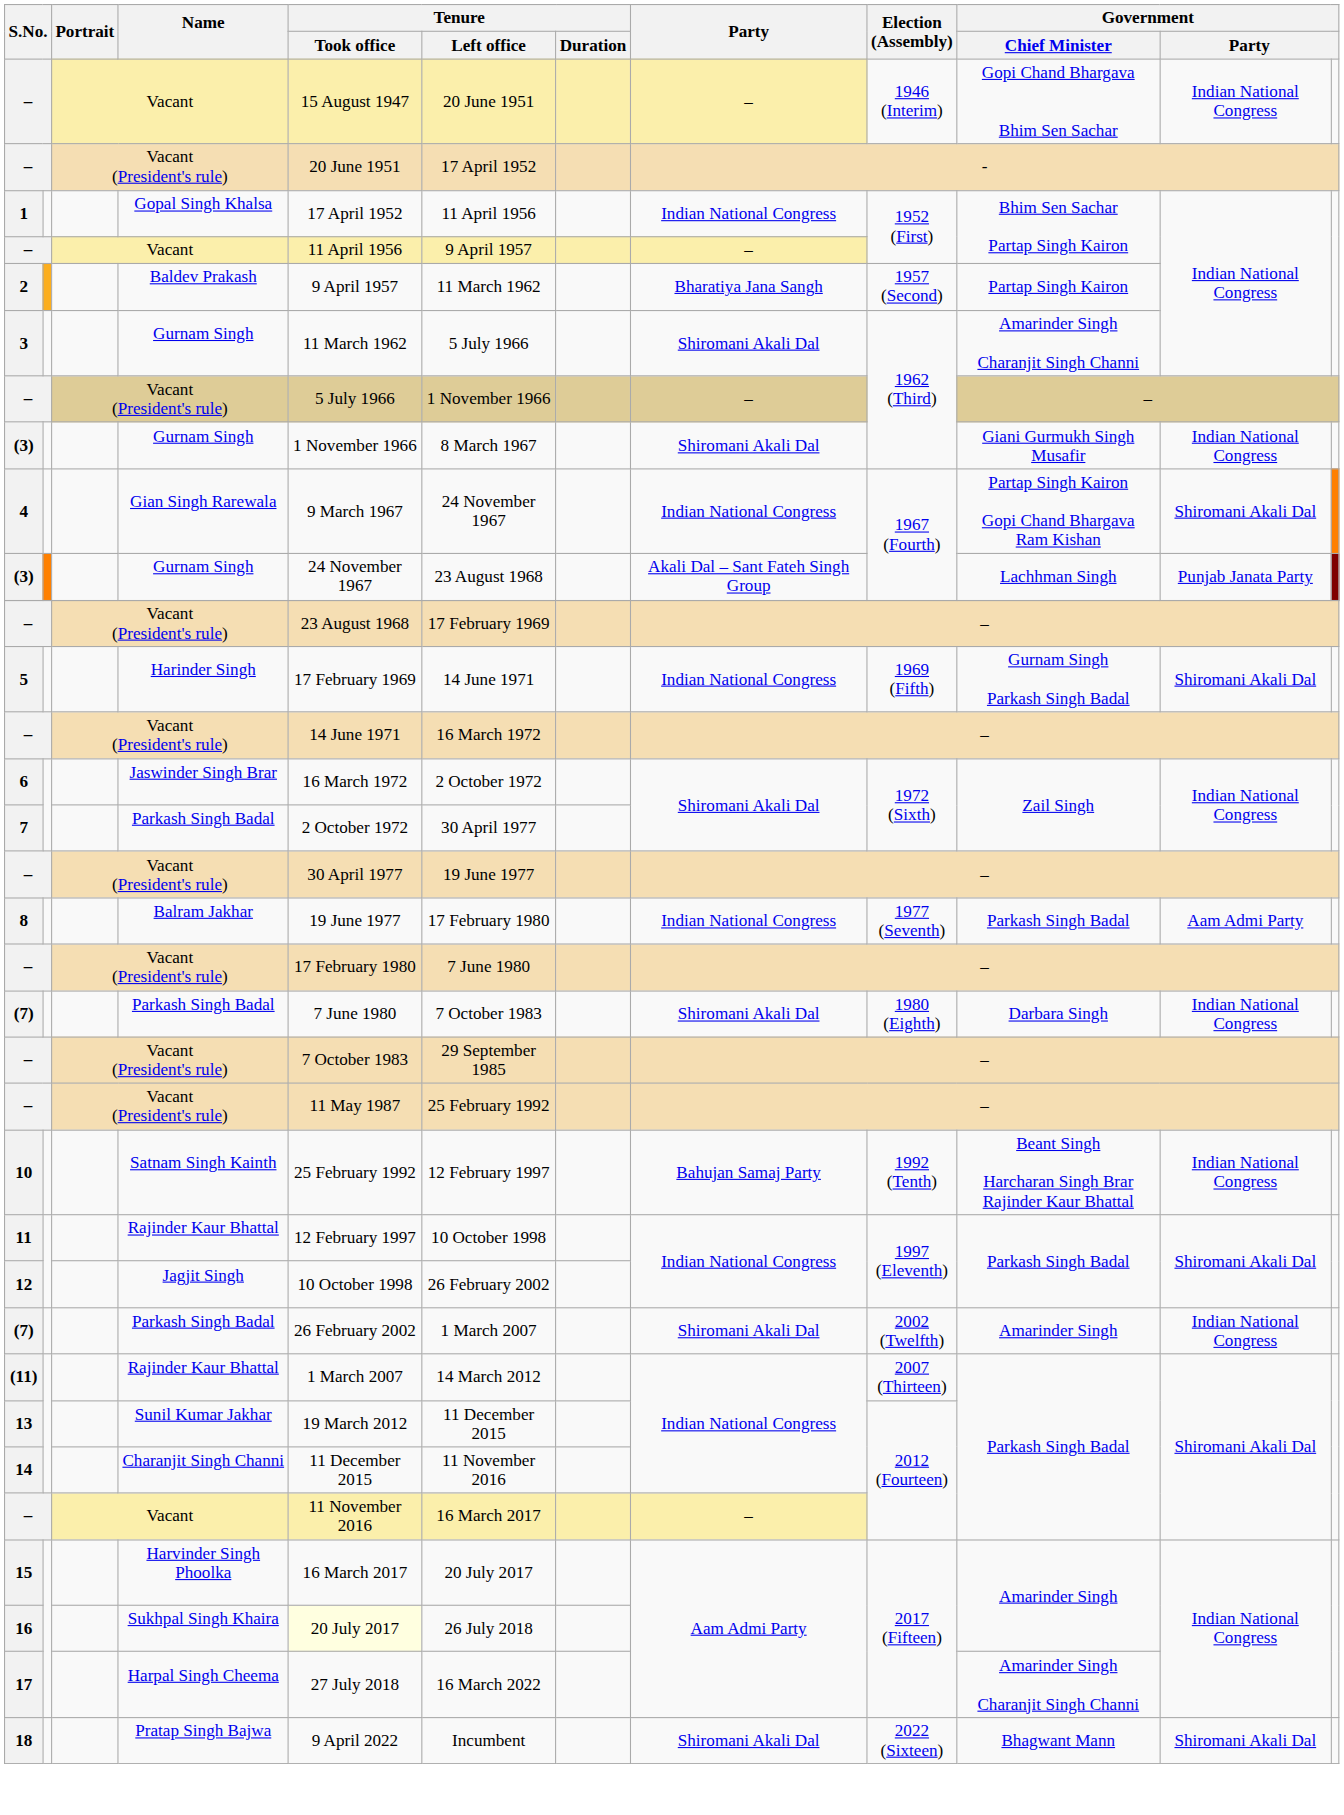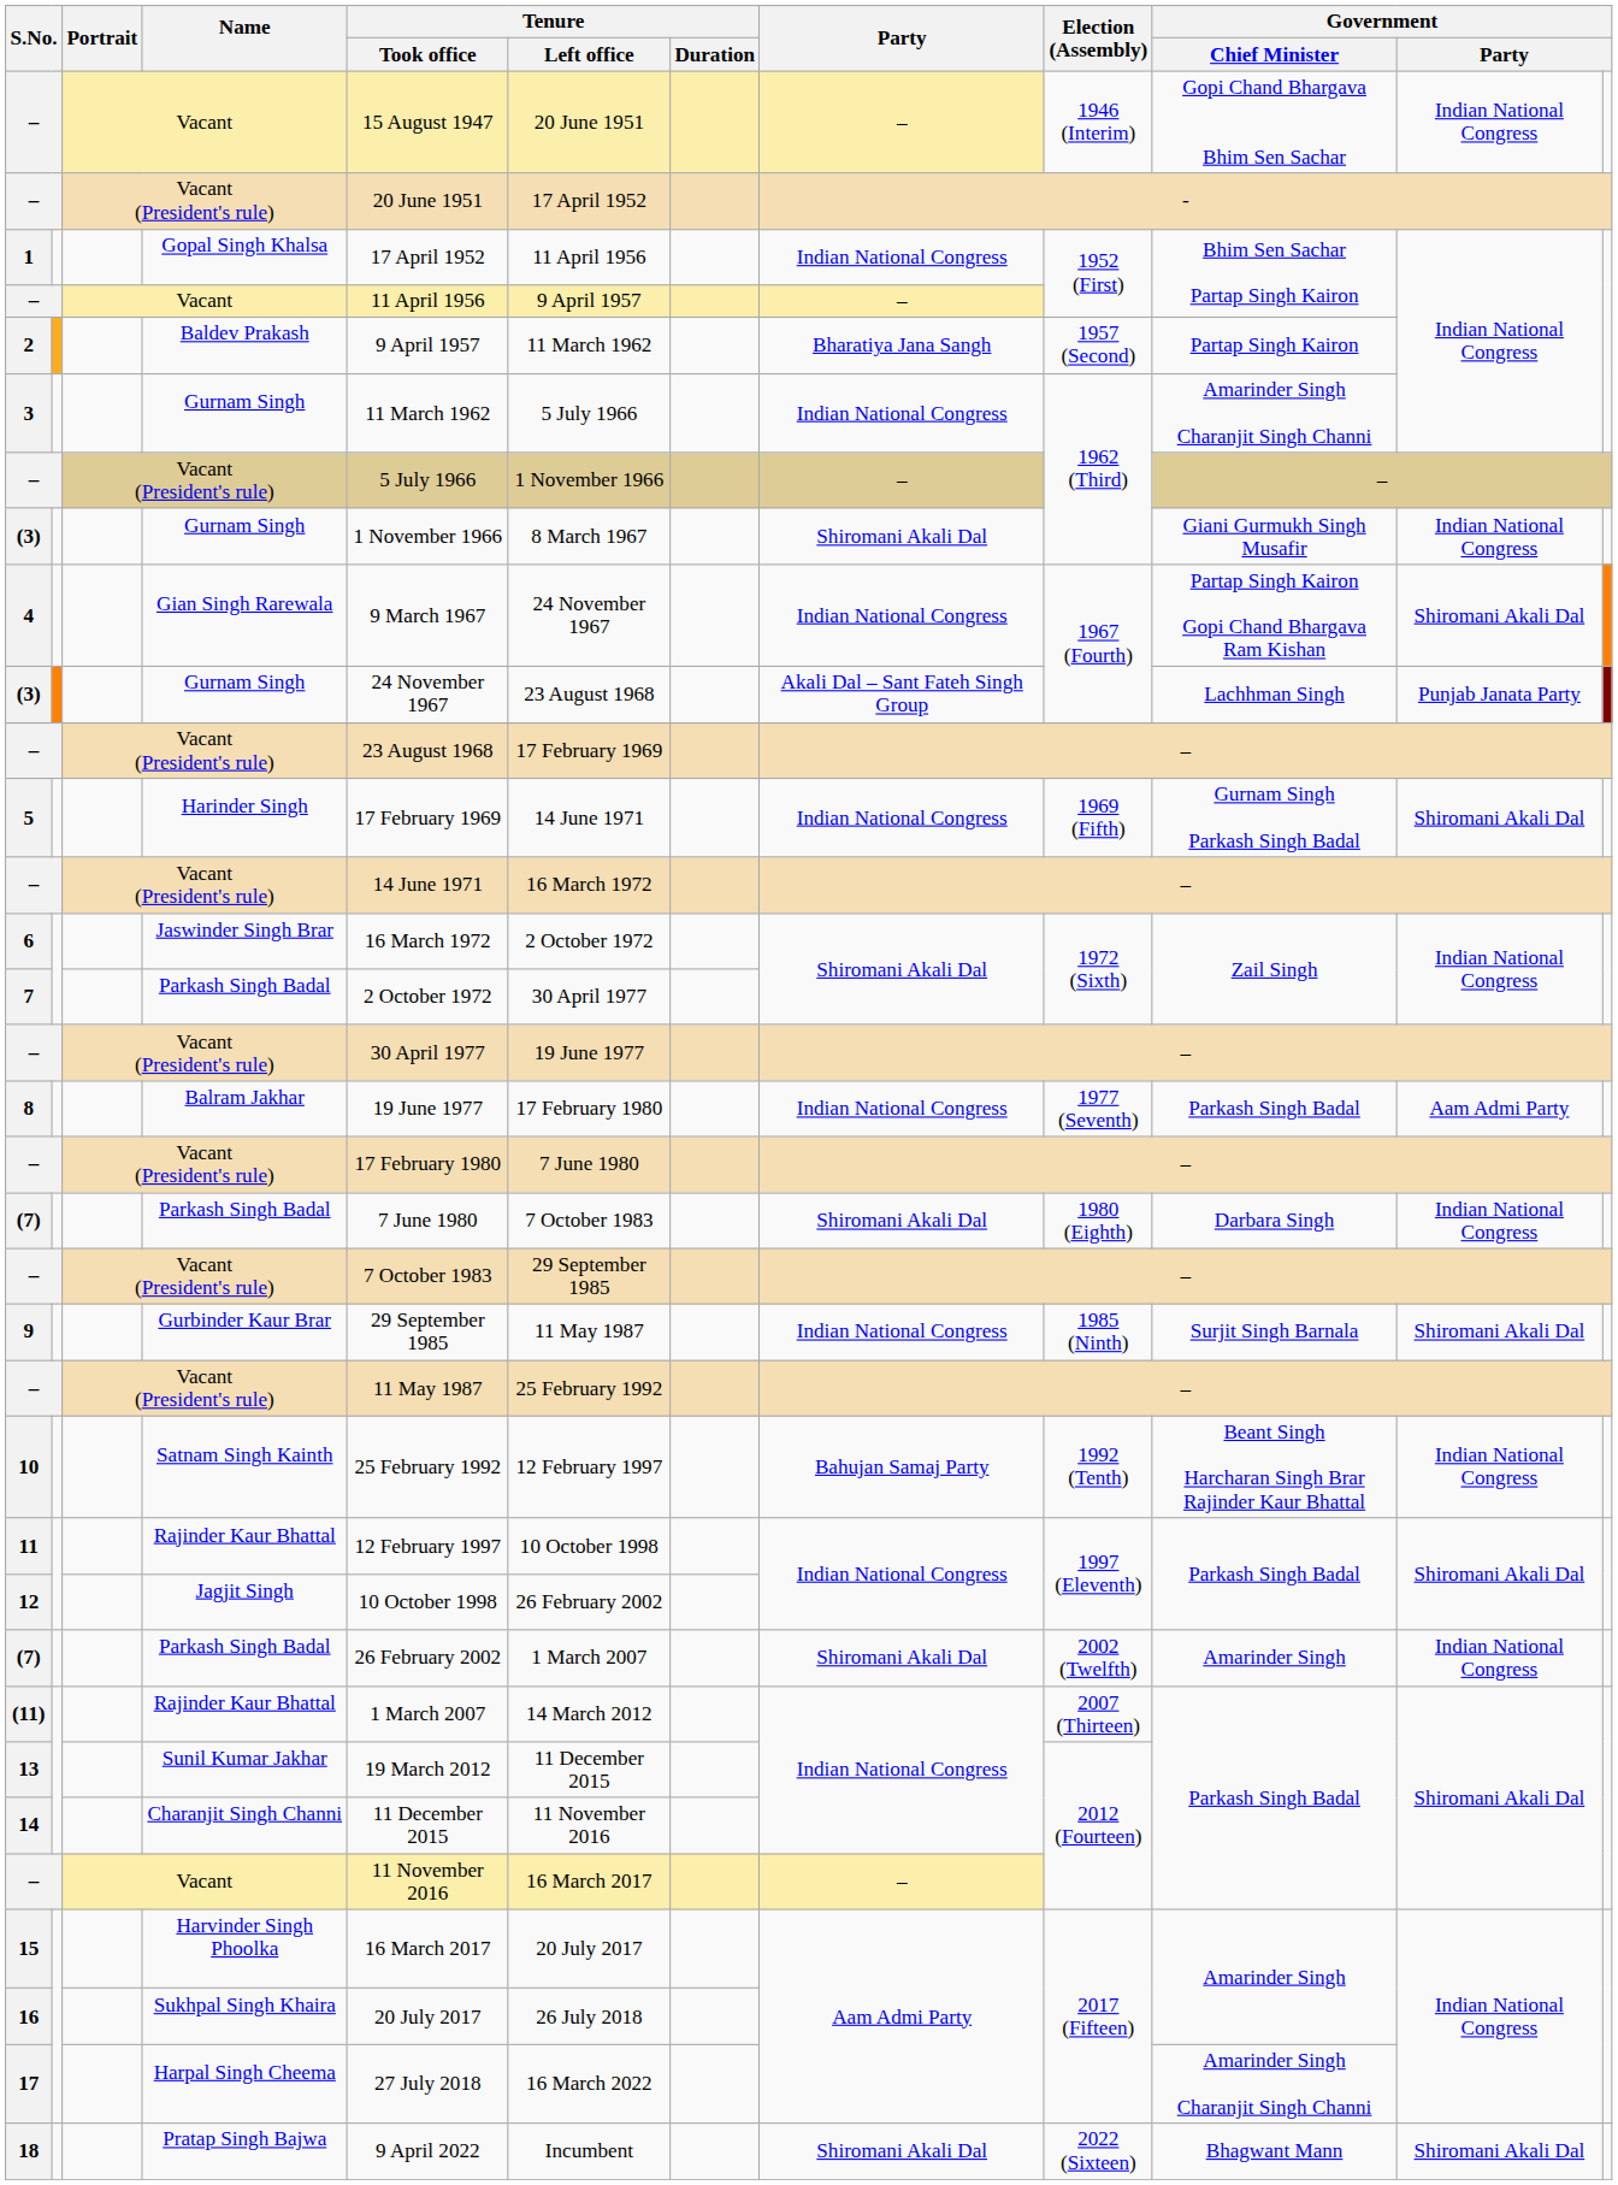3 | Party: Shiromani Akali Dal -> Indian National Congress
+ row: 9 | Gurbinder Kaur Brar | 29 September 1985 | 11 May 1987 | Indian National Congress | 1985 (Ninth) | Surjit Singh Barnala | Shiromani Akali Dal
16 | Tenure / Took office: lightyellow background -> no background
